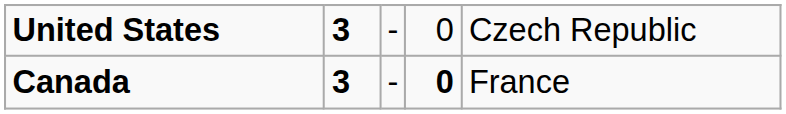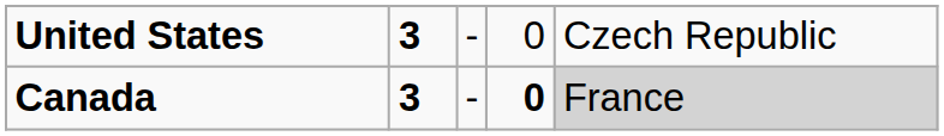Canada | column 5: no background -> lightgrey background
